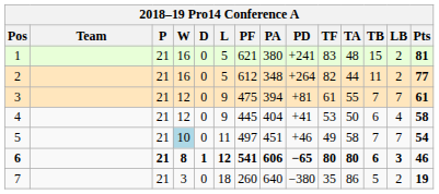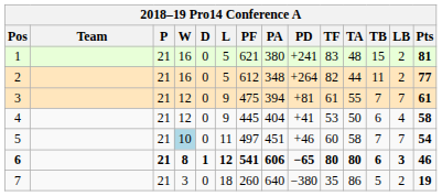row 7 | TF: 49 -> 60
